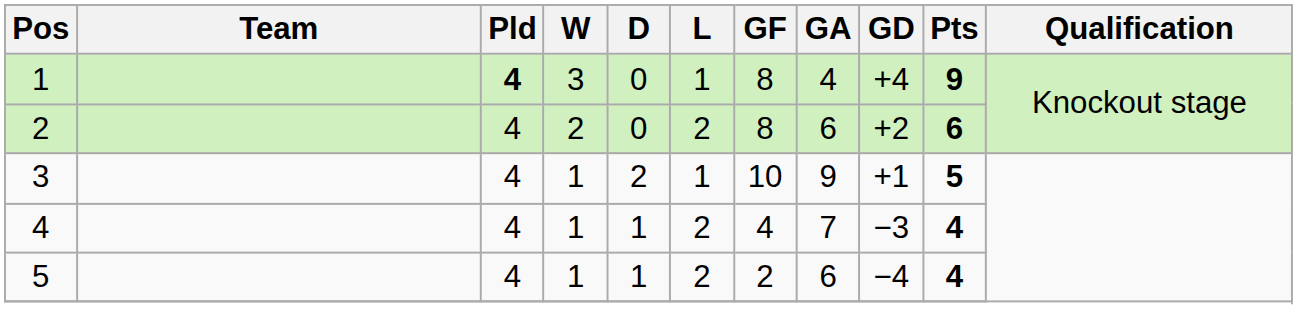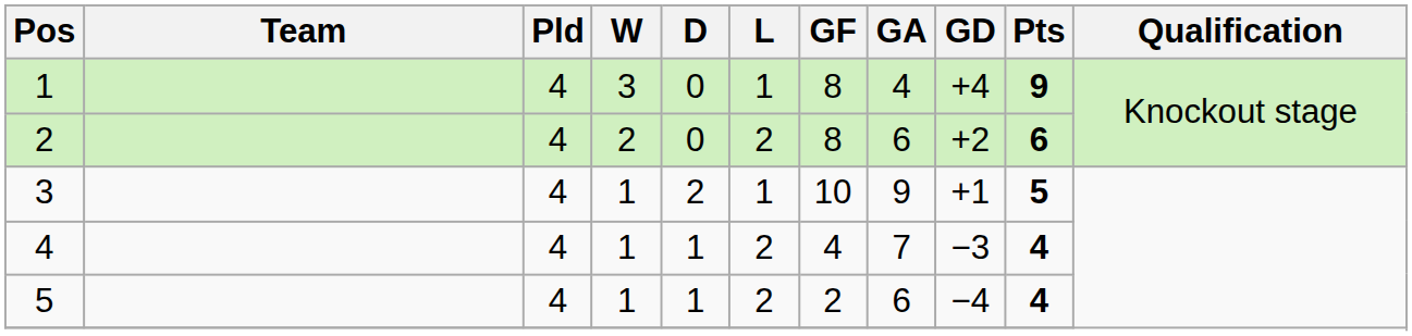row 2 | Pld: bold -> normal
